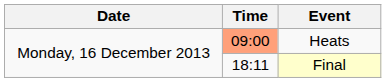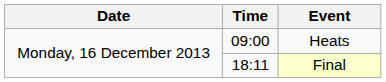Heats | Time: lightsalmon background -> no background
